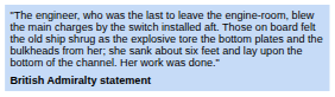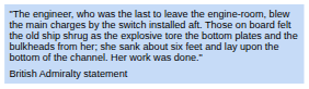row 2 | column 1: bold -> normal
